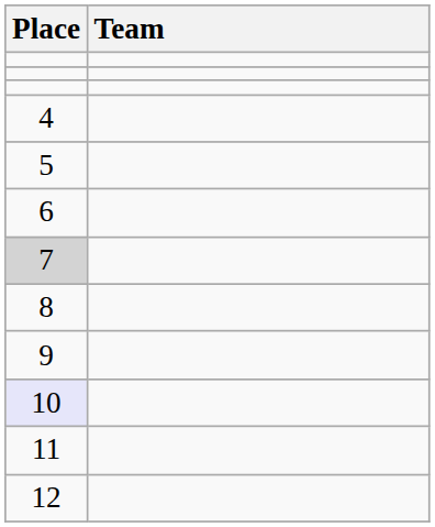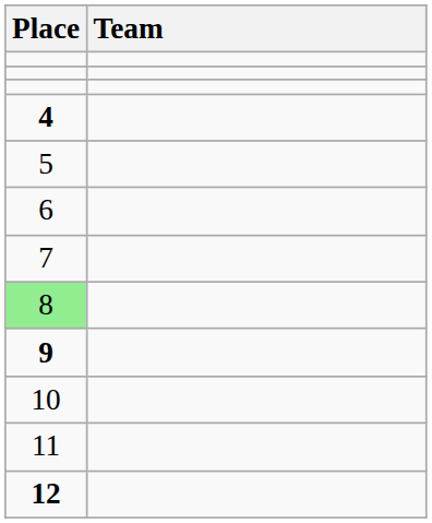row 5 | Place: normal -> bold
row 8 | Place: lightgrey background -> no background
row 9 | Place: no background -> lightgreen background
row 10 | Place: normal -> bold
row 11 | Place: lavender background -> no background
row 13 | Place: normal -> bold
